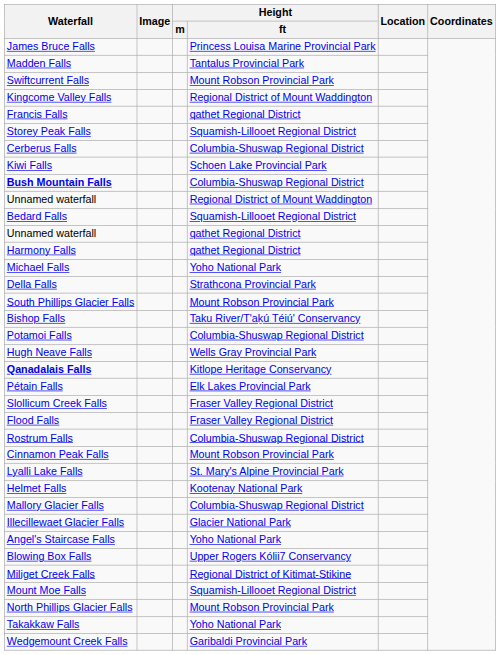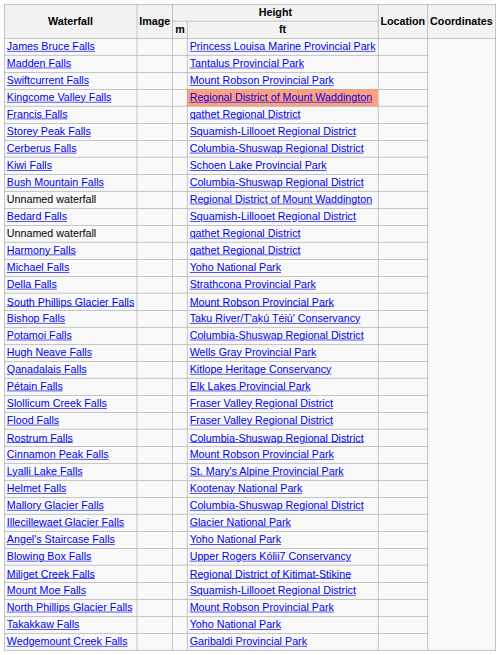Kingcome Valley Falls | Height / ft: no background -> lightsalmon background
Bush Mountain Falls | Waterfall: bold -> normal
Qanadalais Falls | Waterfall: bold -> normal
